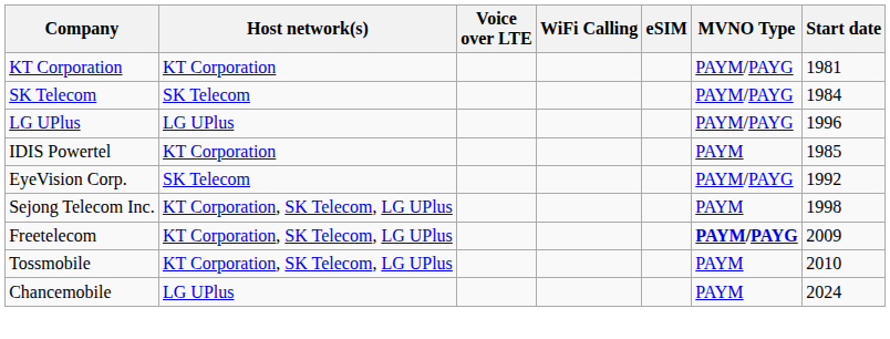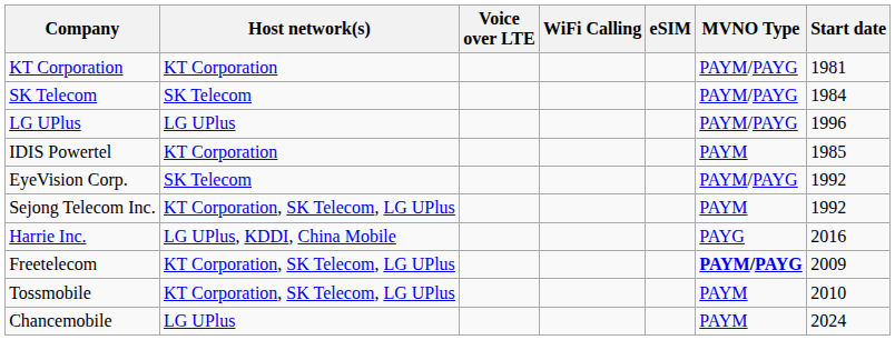Sejong Telecom Inc. | Start date: 1998 -> 1992
+ row: Harrie Inc. | LG UPlus, KDDI, China Mobile | PAYG | 2016
